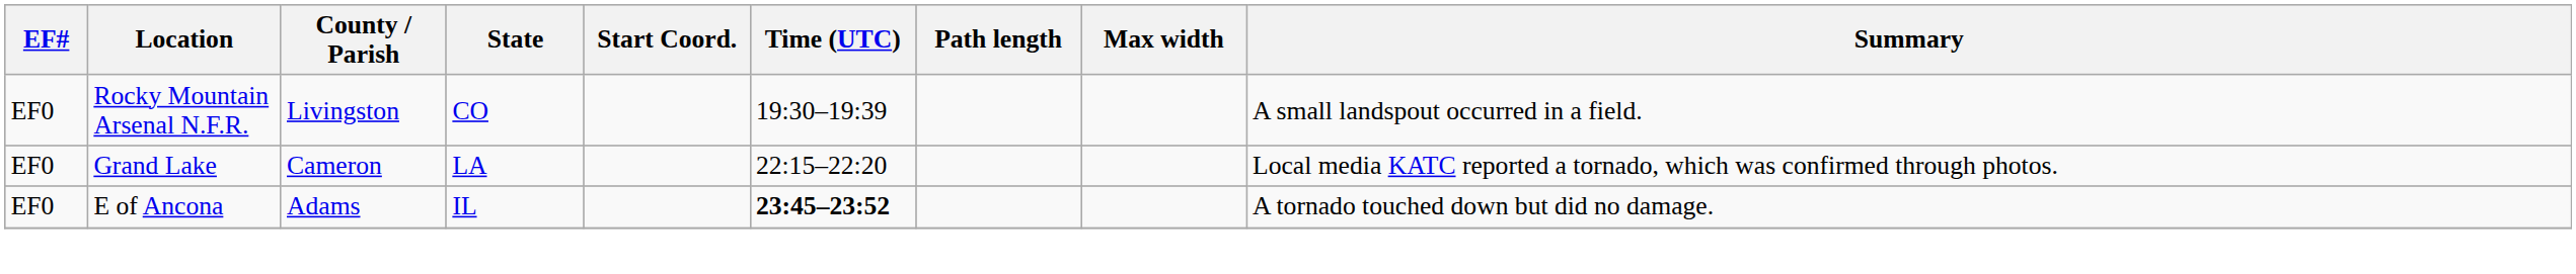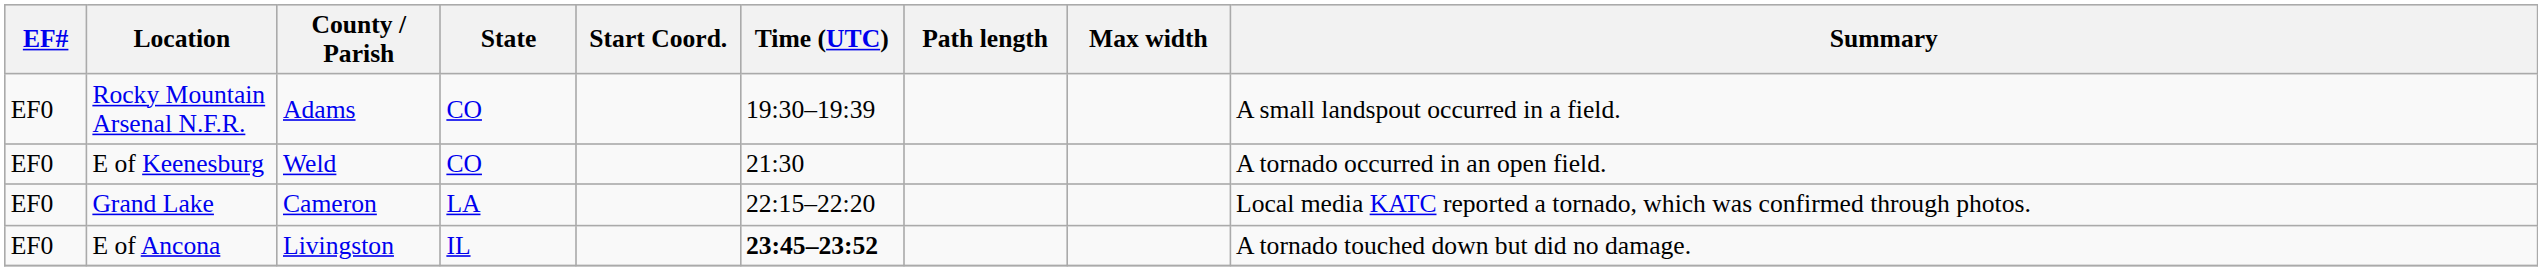Rocky Mountain Arsenal N.F.R. | County / Parish: Livingston -> Adams
+ row: EF0 | E of Keenesburg | Weld | CO | 21:30 | A tornado occurred in an open field.
E of Ancona | County / Parish: Adams -> Livingston
